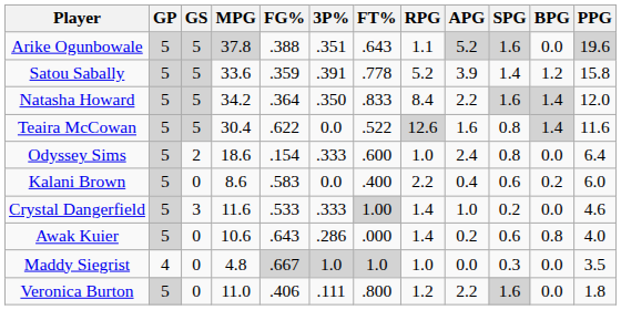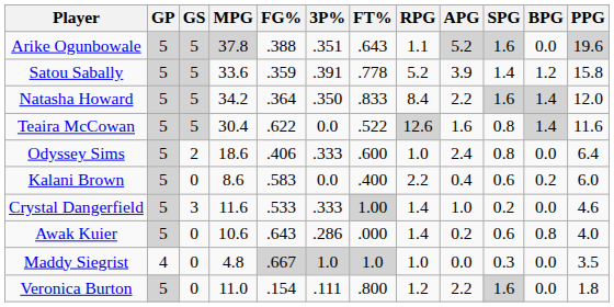Odyssey Sims | FG%: .154 -> .406
Veronica Burton | FG%: .406 -> .154
